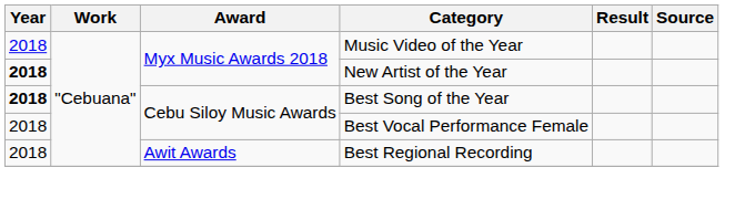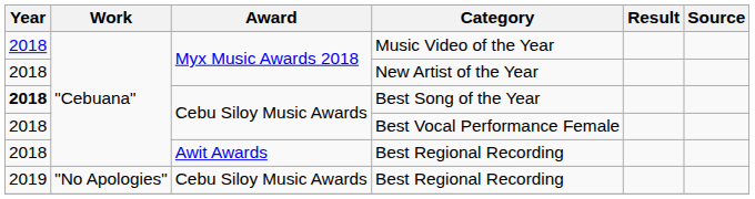New Artist of the Year | Year: bold -> normal
+ row: 2019 | "No Apologies" | Cebu Siloy Music Awards | Best Regional Recording
